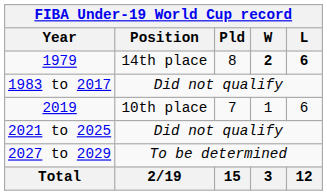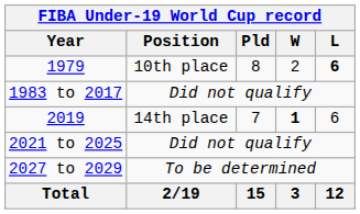1979 | Position: 14th place -> 10th place
1979 | W: bold -> normal
2019 | Position: 10th place -> 14th place
2019 | W: normal -> bold
